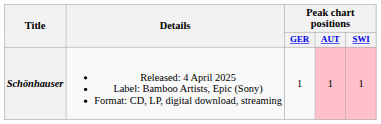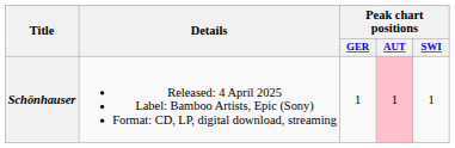Schönhauser | Peak chart positions / SWI: pink background -> no background
